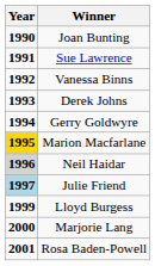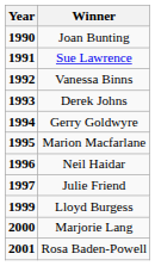Marion Macfarlane | Year: gold background -> no background
Neil Haidar | Year: lightgrey background -> no background
Julie Friend | Year: lightblue background -> no background
